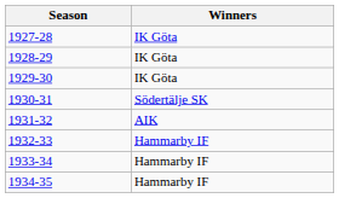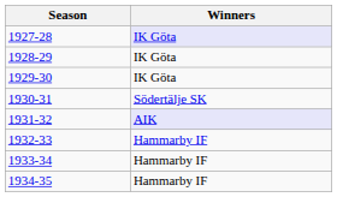1927-28 | Winners: no background -> lavender background
1931-32 | Winners: no background -> lavender background
